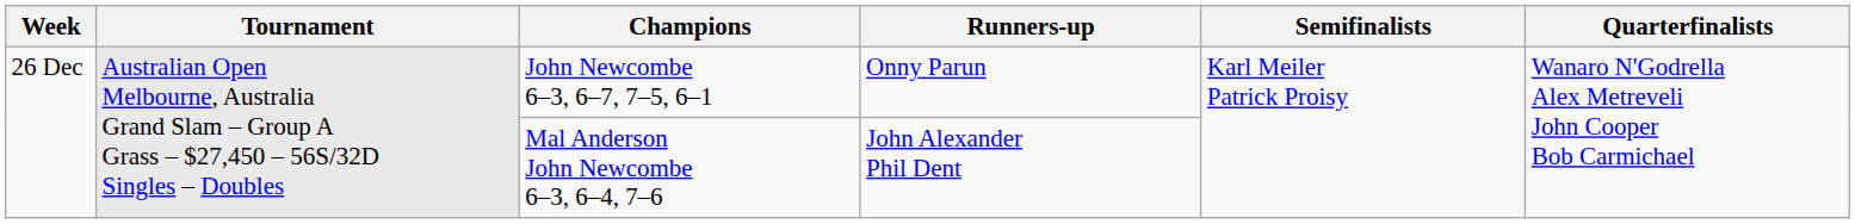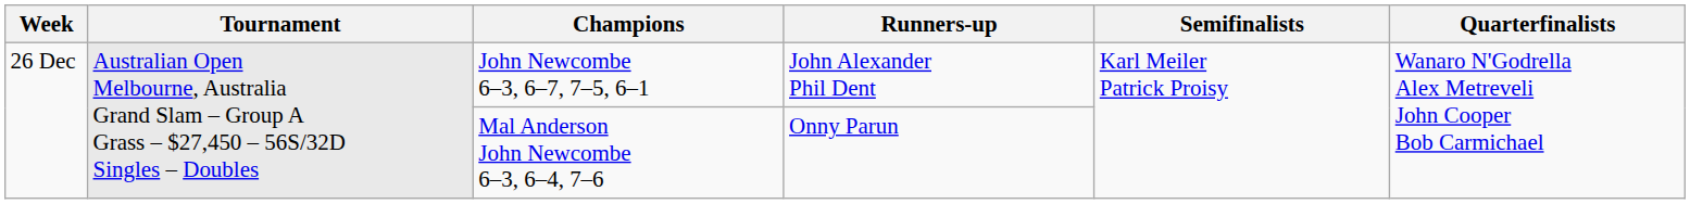John Newcombe 6–3, 6–7, 7–5, 6–1 | Runners-up: Onny Parun -> John Alexander Phil Dent
Mal Anderson John Newcombe 6–3, 6–4, 7–6 | Runners-up: John Alexander Phil Dent -> Onny Parun
